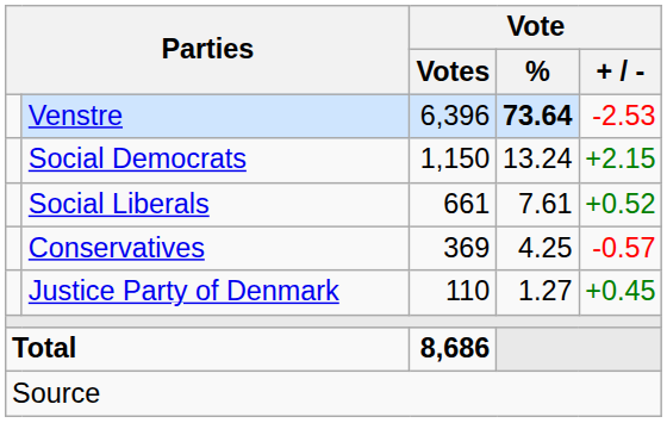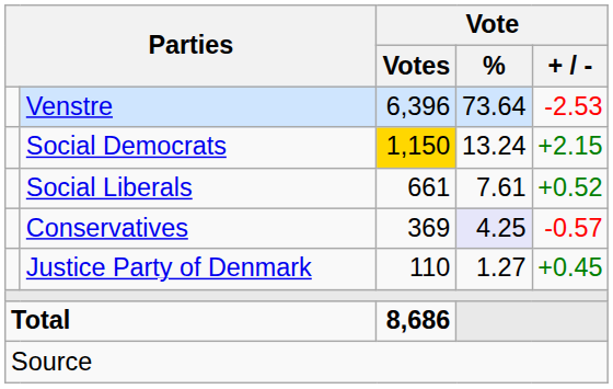Venstre | Vote / %: bold -> normal
Social Democrats | Vote / Votes: no background -> gold background
Conservatives | Vote / %: no background -> lavender background
